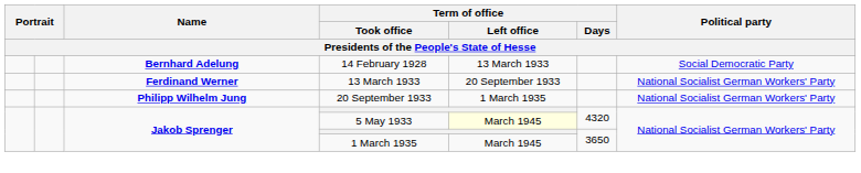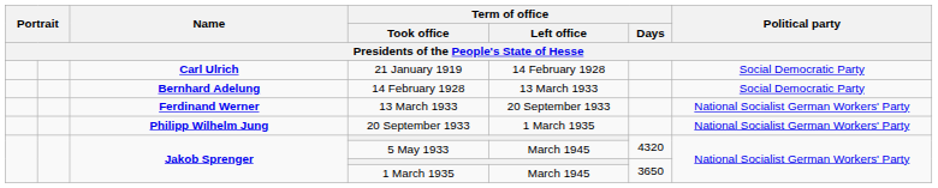+ row: Carl Ulrich | 21 January 1919 | 14 February 1928 | Social Democratic Party
5 May 1933 | Term of office / Left office: lightyellow background -> no background
